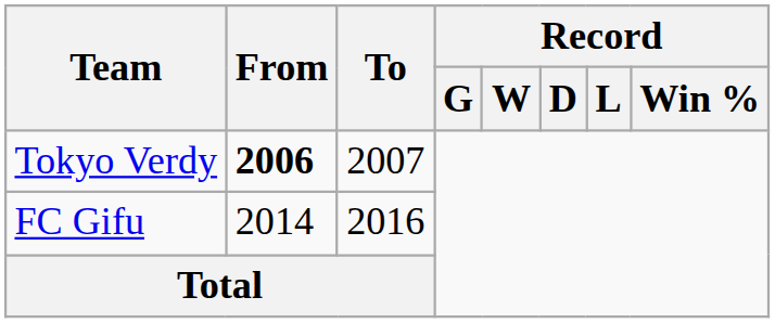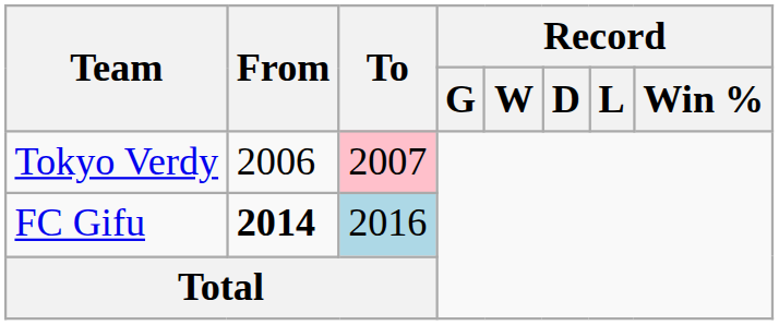Tokyo Verdy | From: bold -> normal
Tokyo Verdy | To: no background -> pink background
FC Gifu | From: normal -> bold
FC Gifu | To: no background -> lightblue background
